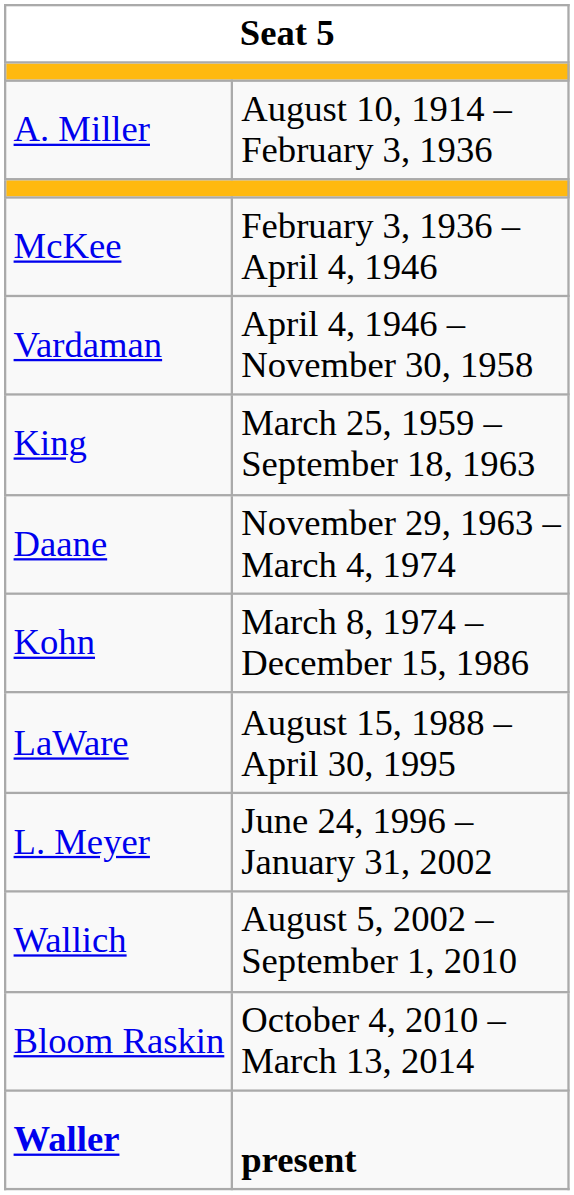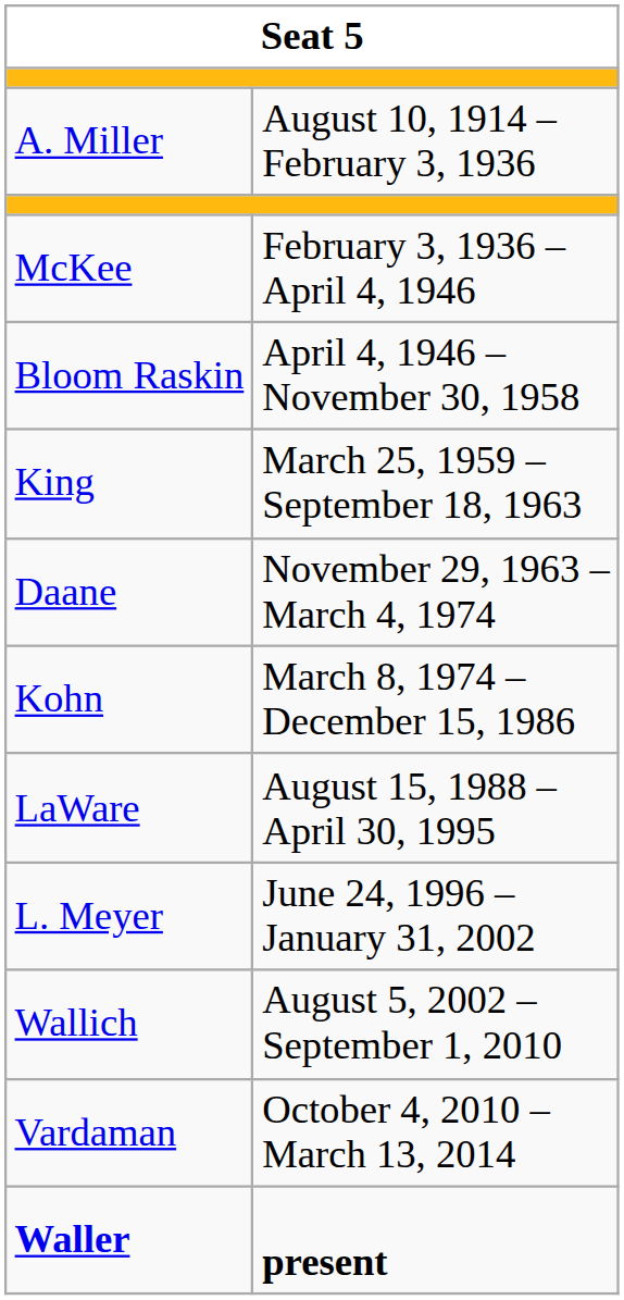row 6 | column 1: Vardaman -> Bloom Raskin
row 13 | column 1: Bloom Raskin -> Vardaman
